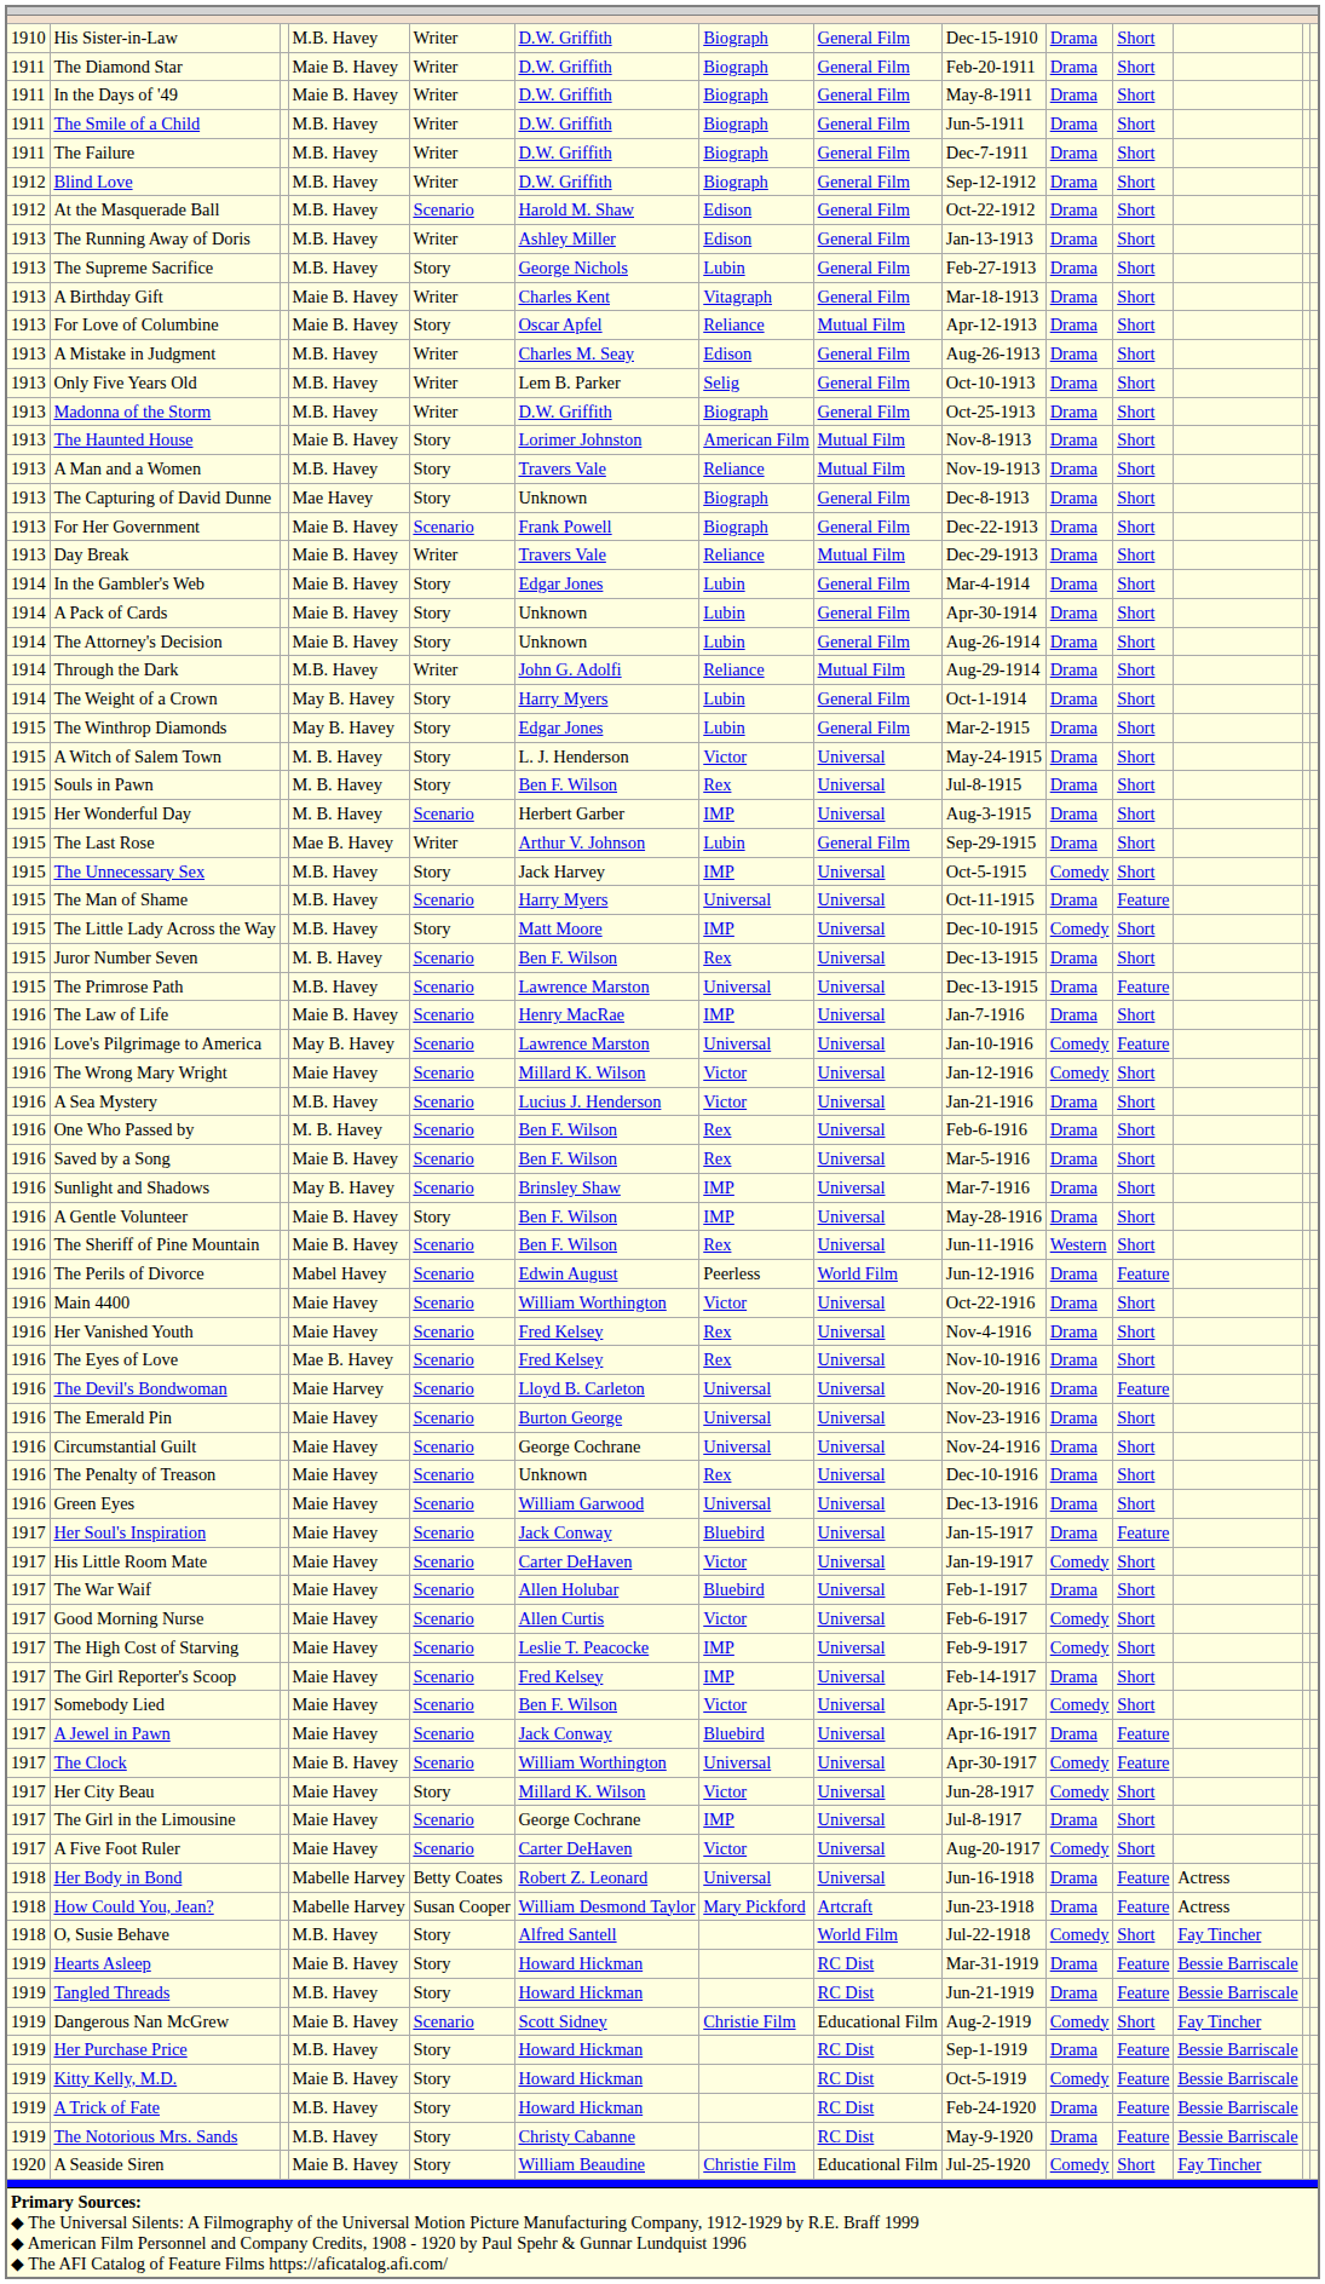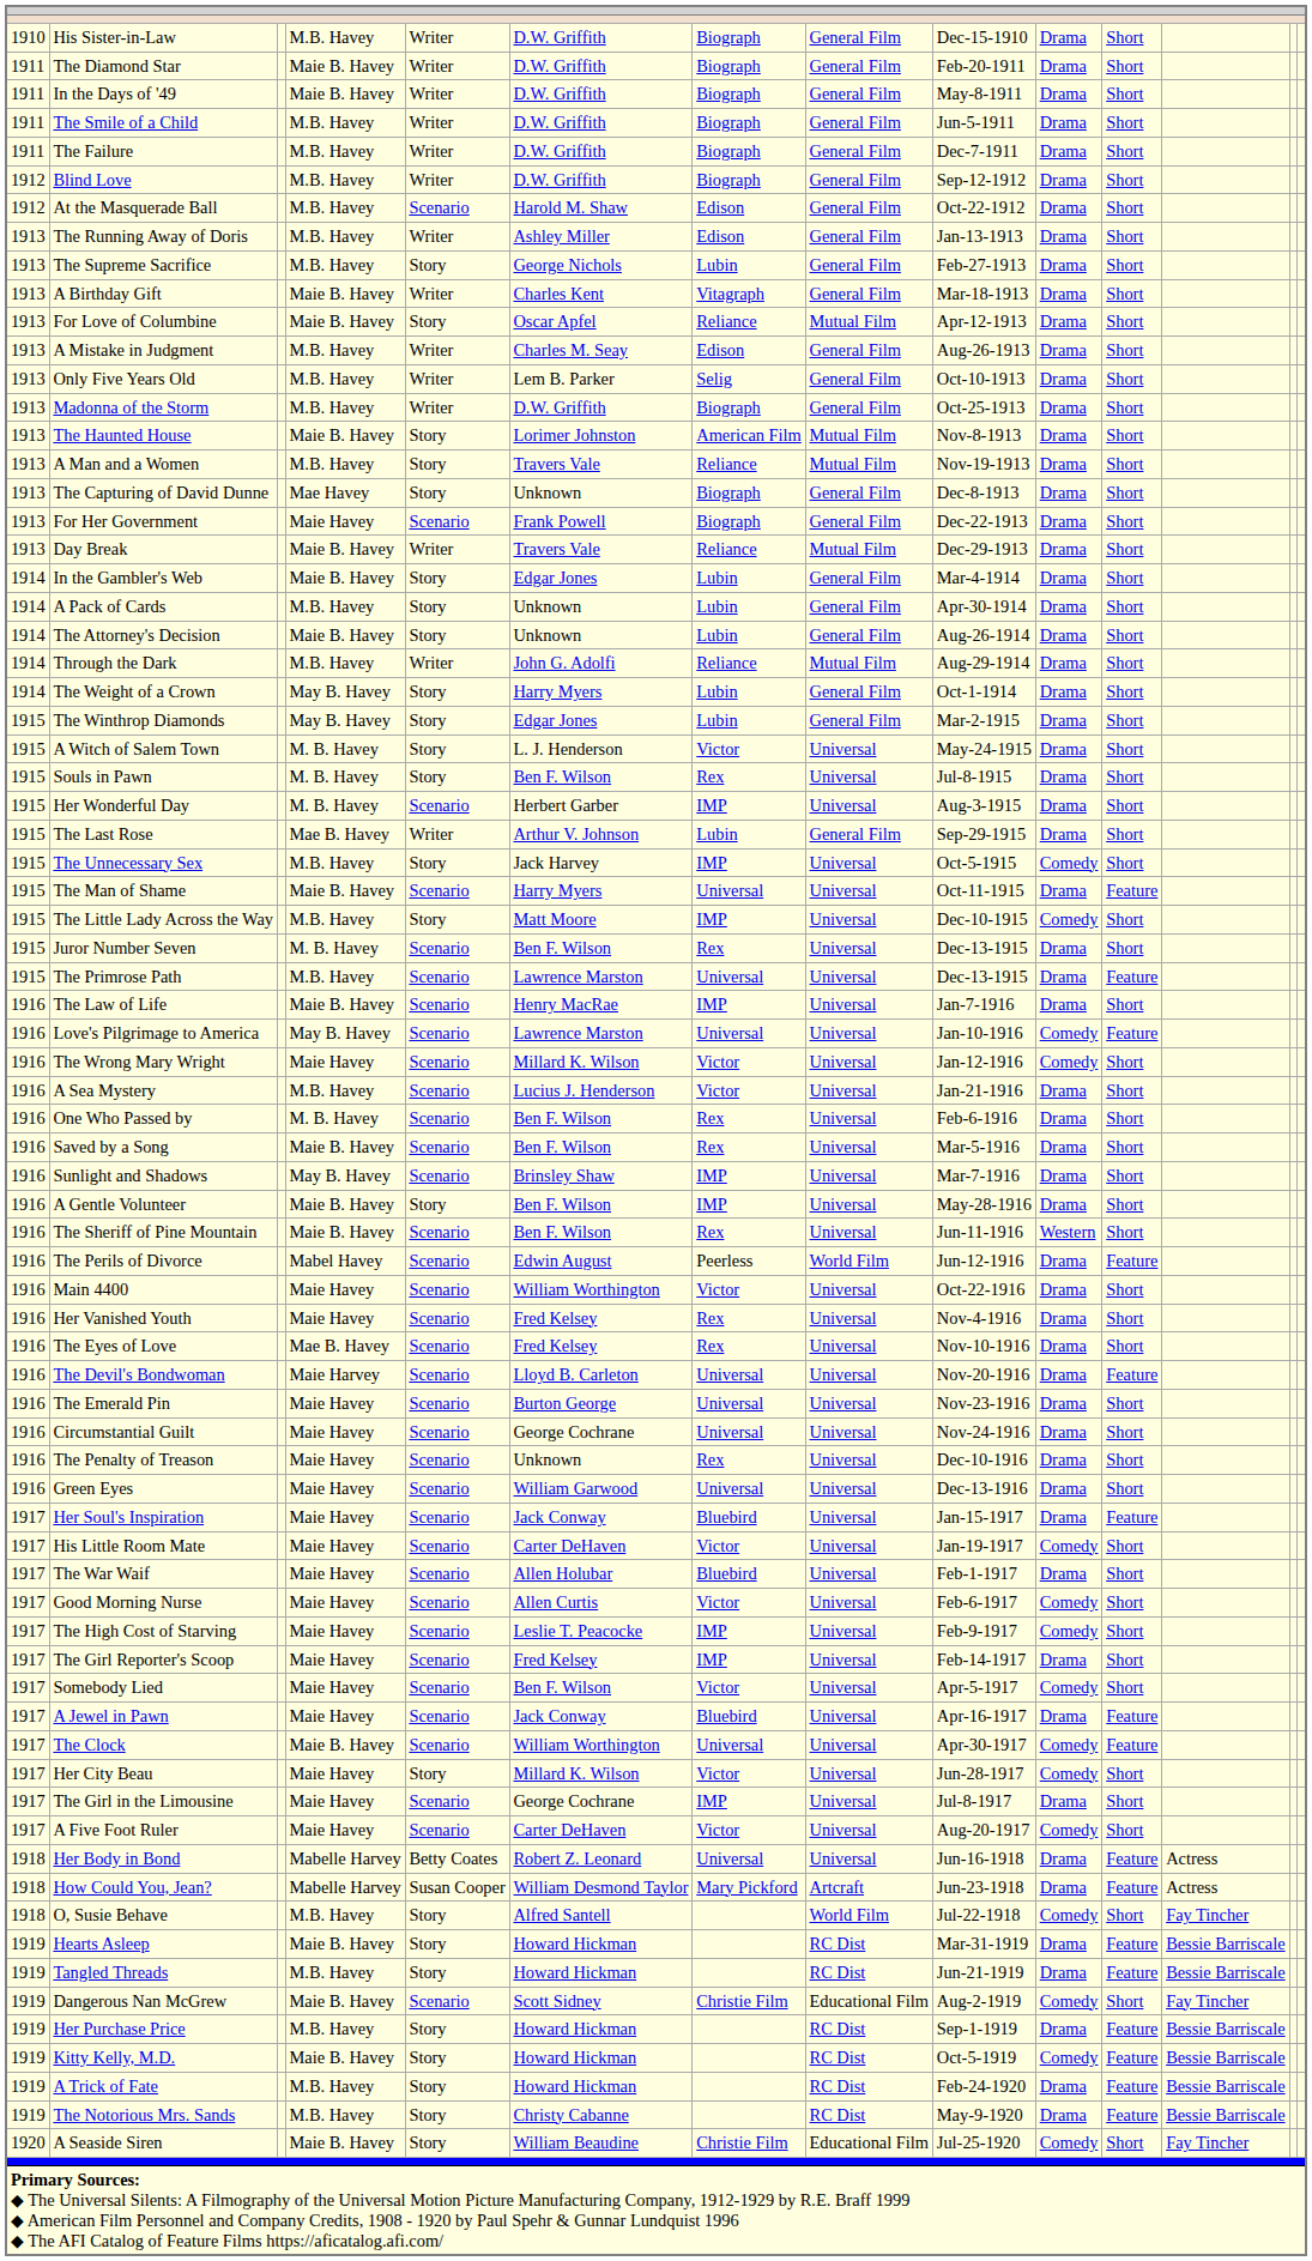For Her Government | column 4: Maie B. Havey -> Maie Havey
A Pack of Cards | column 4: Maie B. Havey -> M.B. Havey
The Man of Shame | column 4: M.B. Havey -> Maie B. Havey
